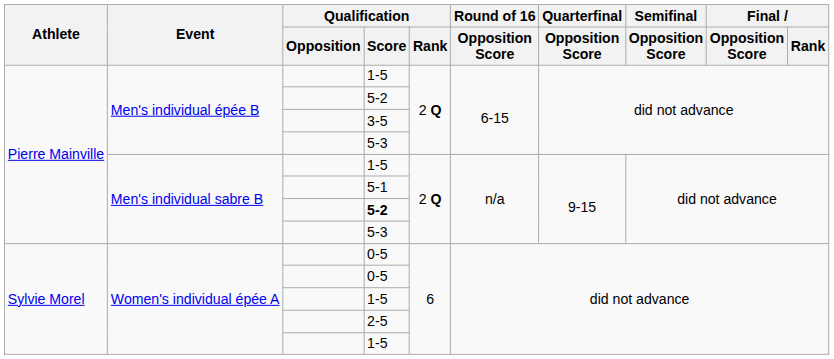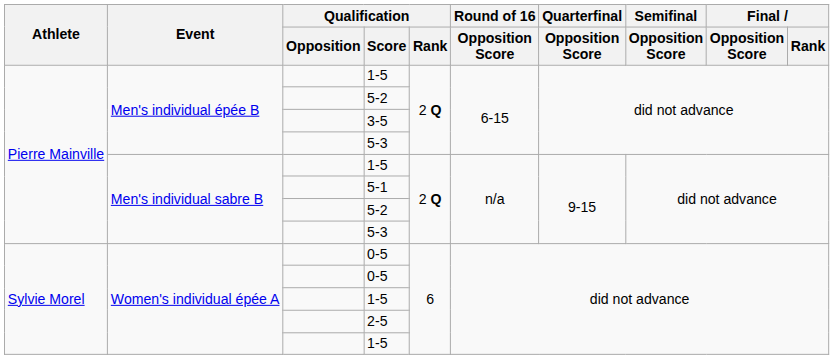Men's individual sabre B / 5-2 | Qualification / Score: bold -> normal
